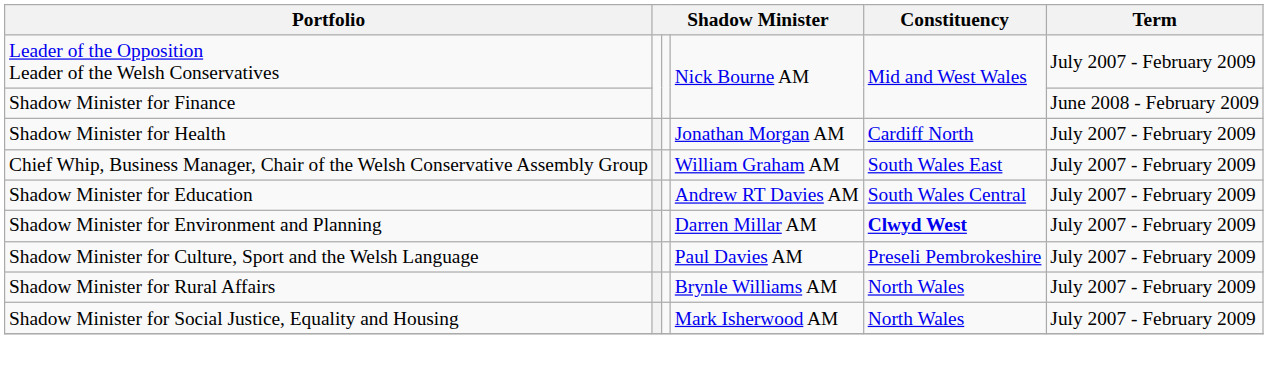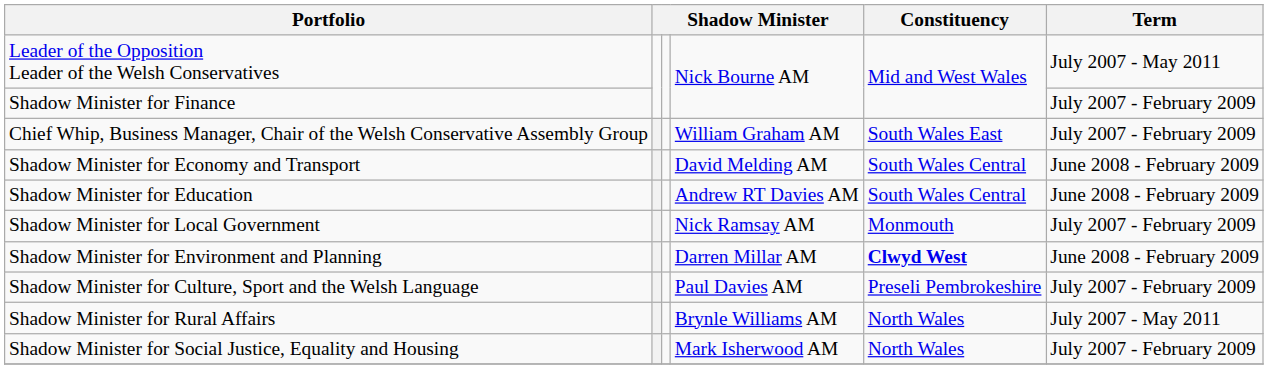Leader of the Opposition Leader of the Welsh Conservatives | Term: July 2007 - February 2009 -> July 2007 - May 2011
Shadow Minister for Finance | Term: June 2008 - February 2009 -> July 2007 - February 2009
- row: Shadow Minister for Health | Jonathan Morgan AM | Cardiff North | July 2007 - February 2009
+ row: Shadow Minister for Economy and Transport | David Melding AM | South Wales Central | June 2008 - February 2009
Shadow Minister for Education | Term: July 2007 - February 2009 -> June 2008 - February 2009
+ row: Shadow Minister for Local Government | Nick Ramsay AM | Monmouth | July 2007 - February 2009
Shadow Minister for Environment and Planning | Term: July 2007 - February 2009 -> June 2008 - February 2009
Shadow Minister for Rural Affairs | Term: July 2007 - February 2009 -> July 2007 - May 2011
